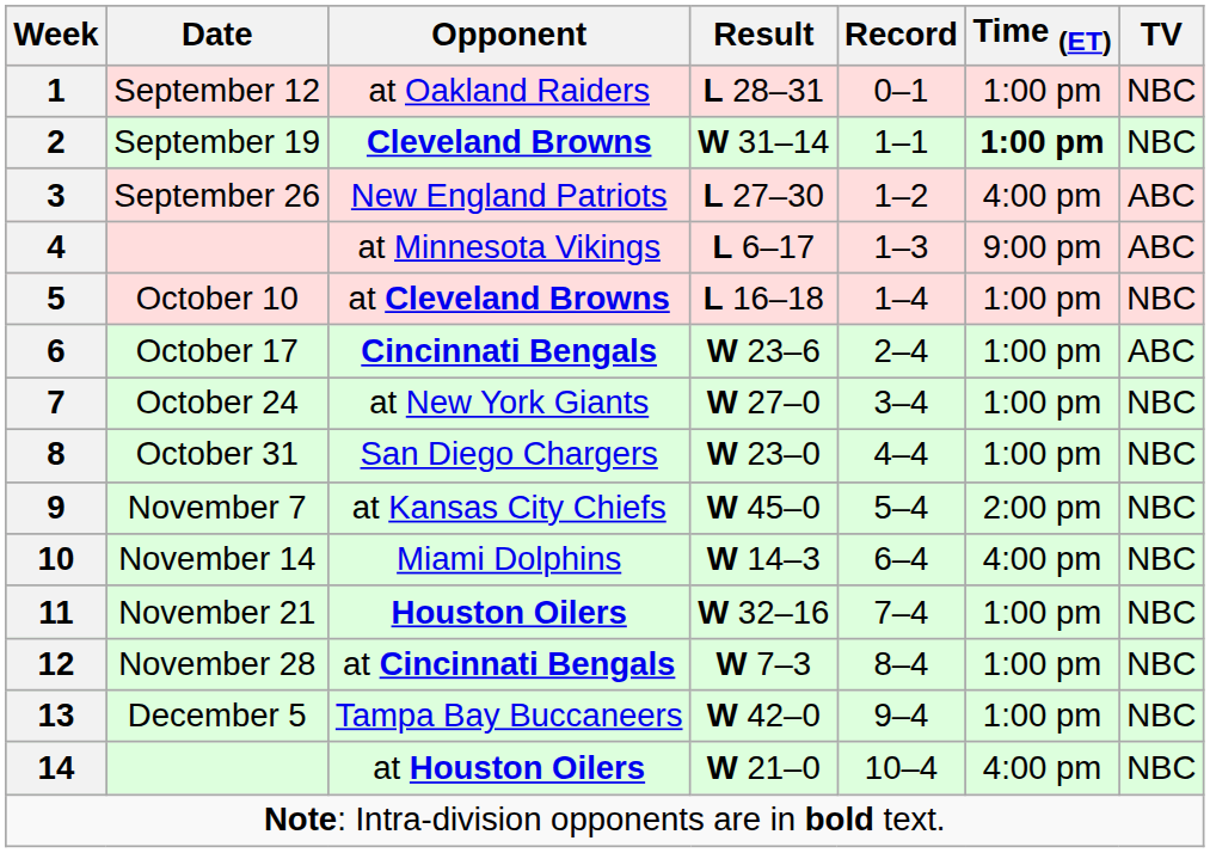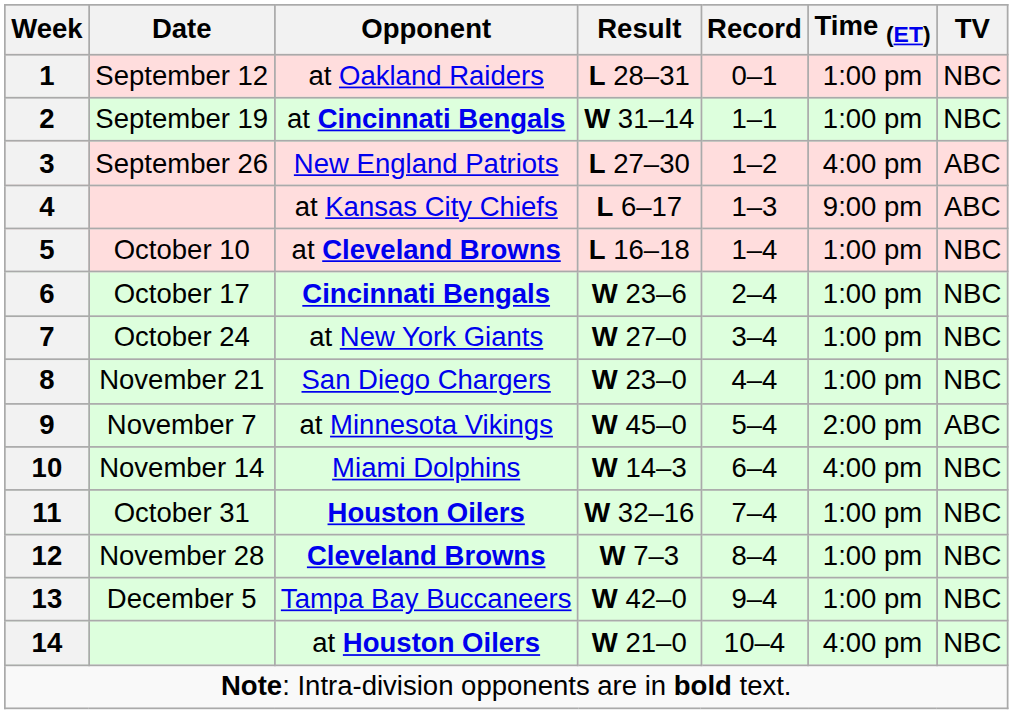2 | Opponent: Cleveland Browns -> at Cincinnati Bengals
2 | Time (ET): bold -> normal
4 | Opponent: at Minnesota Vikings -> at Kansas City Chiefs
6 | TV: ABC -> NBC
8 | Date: October 31 -> November 21
9 | Opponent: at Kansas City Chiefs -> at Minnesota Vikings
9 | TV: NBC -> ABC
11 | Date: November 21 -> October 31
12 | Opponent: at Cincinnati Bengals -> Cleveland Browns
